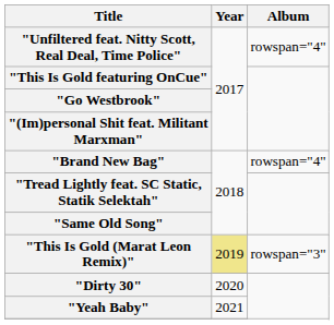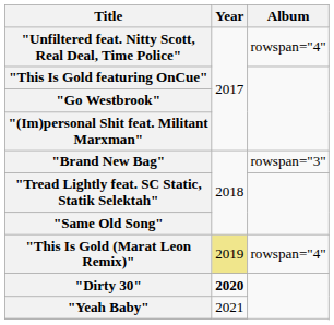"Brand New Bag" | Album: rowspan="4" -> rowspan="3"
"This Is Gold (Marat Leon Remix)" | Album: rowspan="3" -> rowspan="4"
"Dirty 30" | Year: normal -> bold
